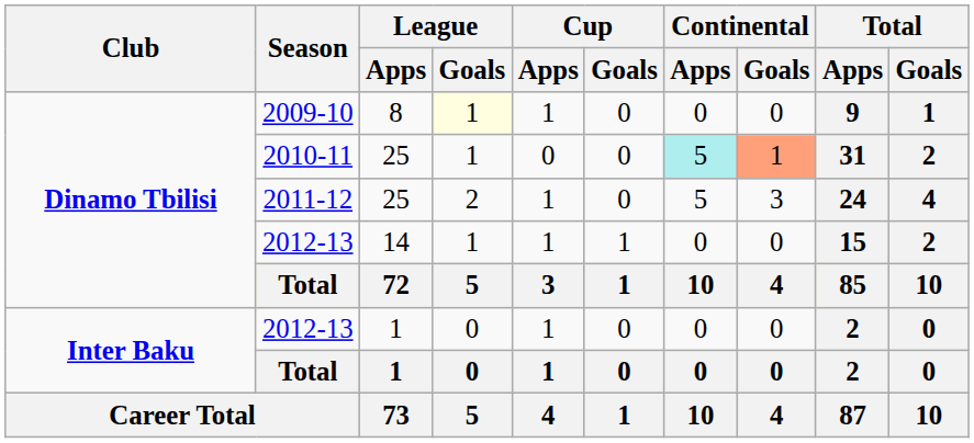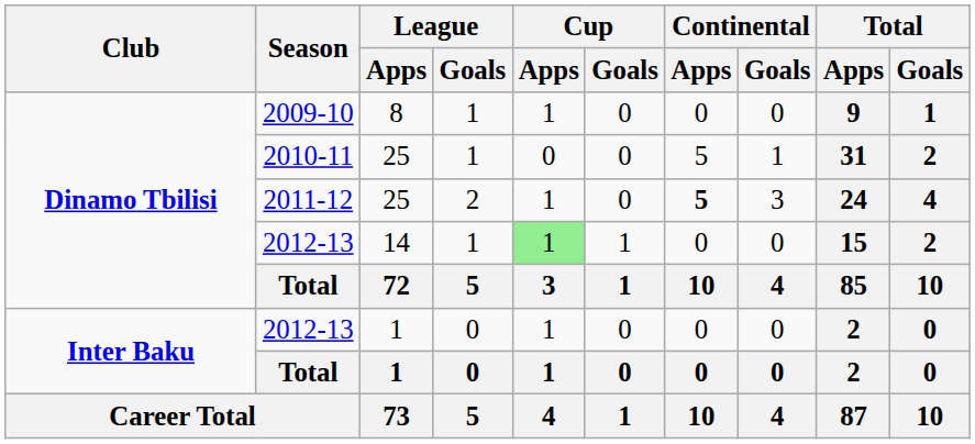2009-10 | League / Goals: lightyellow background -> no background
2010-11 | Continental / Apps: paleturquoise background -> no background
2010-11 | Continental / Goals: lightsalmon background -> no background
2011-12 | Continental / Apps: normal -> bold
2012-13 / 14 | Cup / Apps: no background -> lightgreen background
